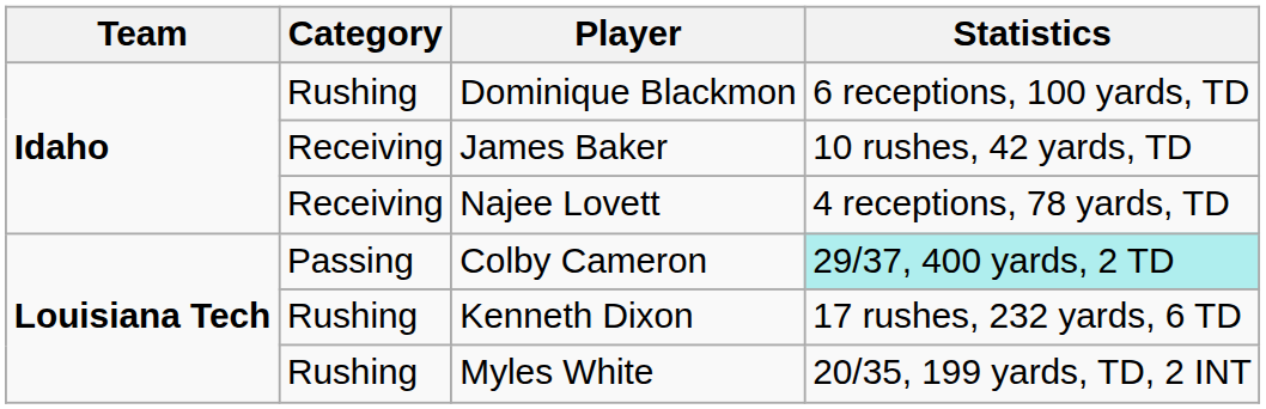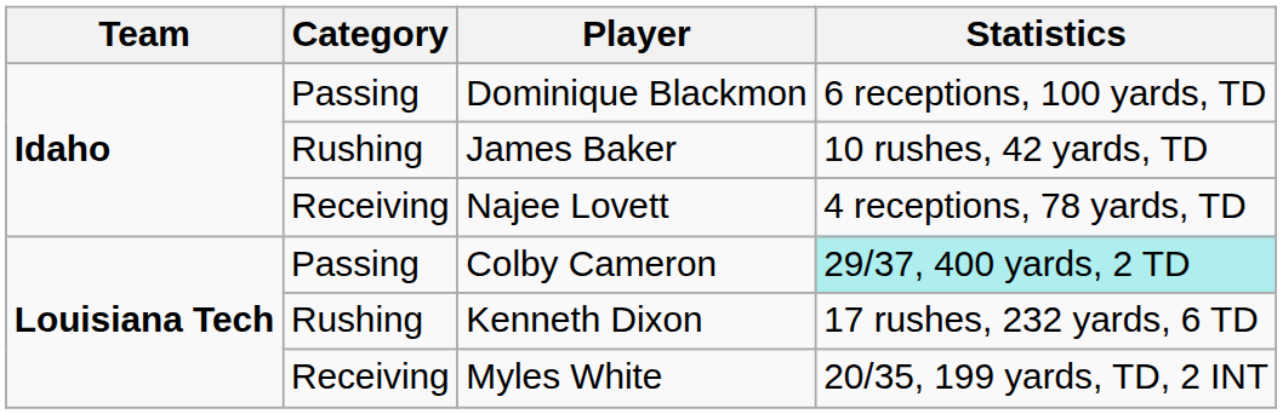Dominique Blackmon | Category: Rushing -> Passing
James Baker | Category: Receiving -> Rushing
Myles White | Category: Rushing -> Receiving
